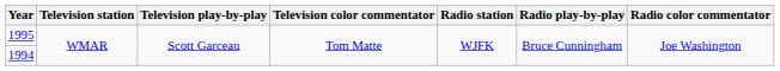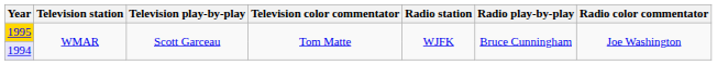1995 | Year: no background -> gold background
1994 | Year: no background -> lavender background
